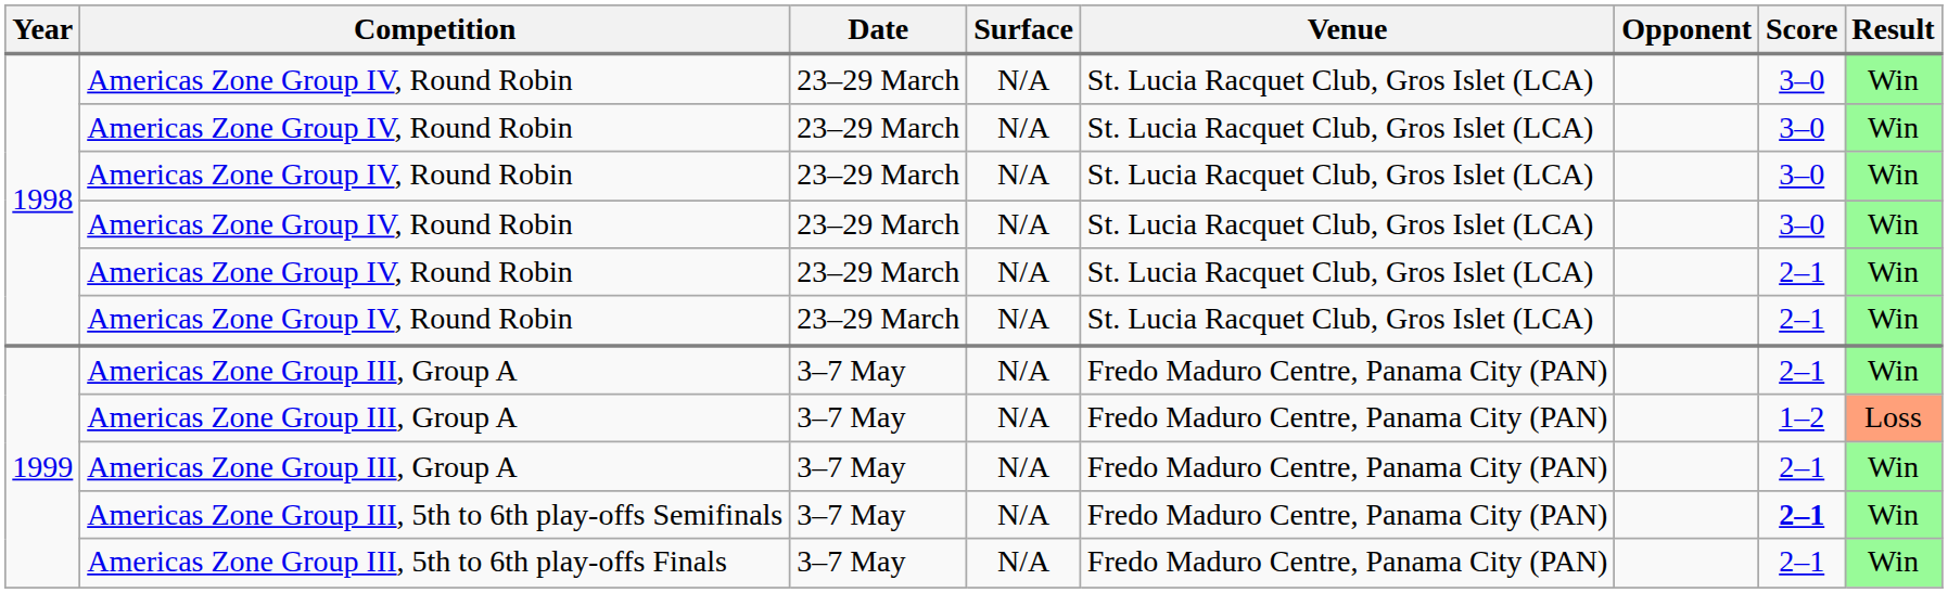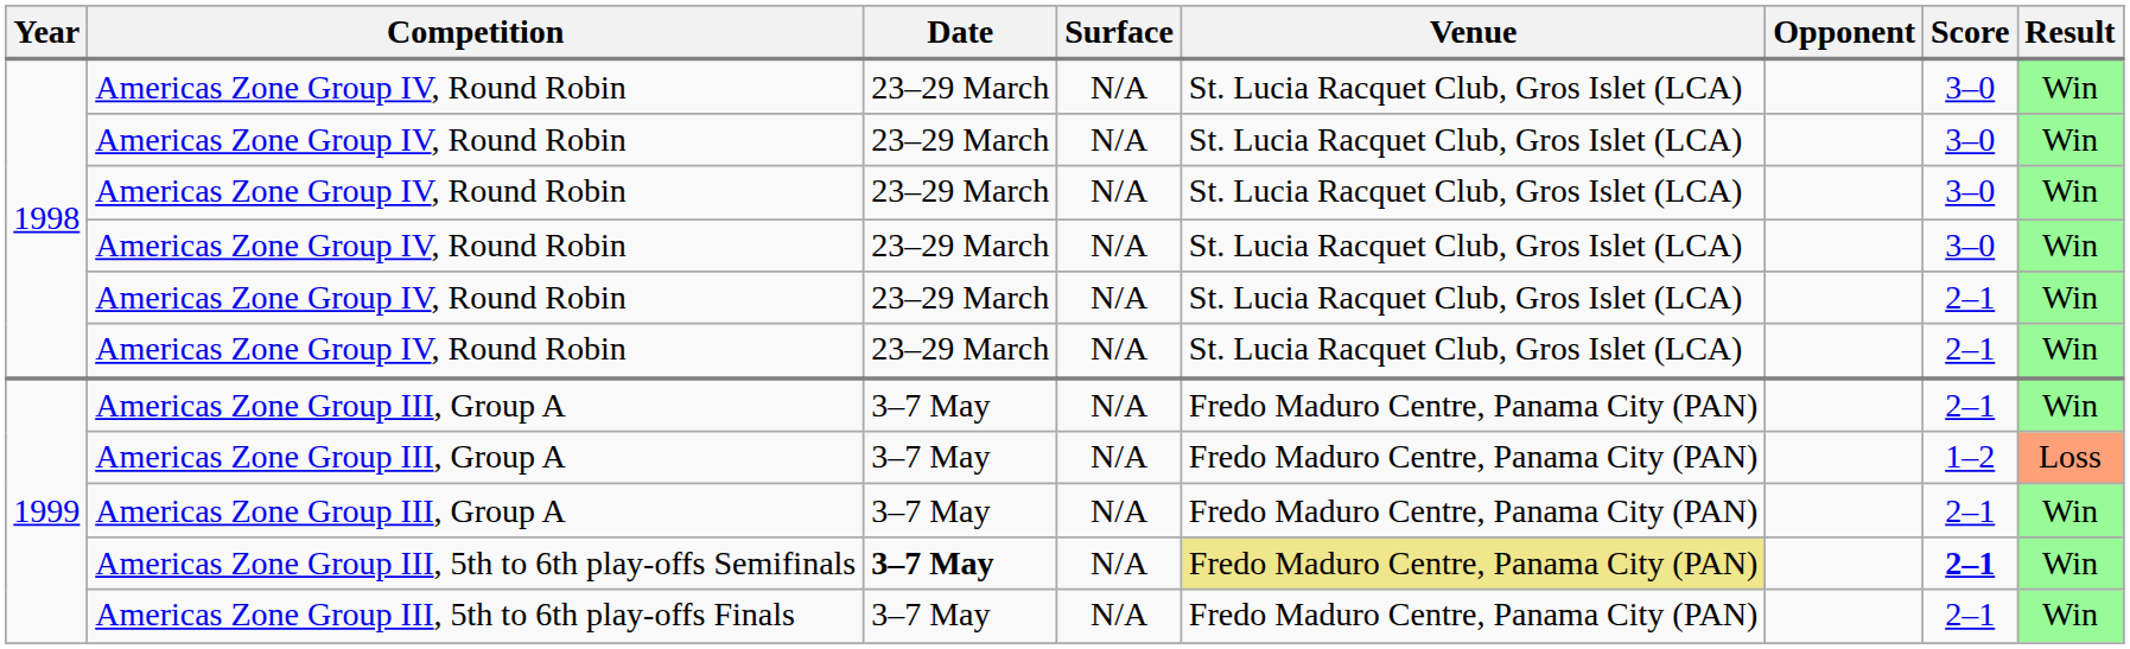Americas Zone Group III, 5th to 6th play-offs Semifinals | Date: normal -> bold
Americas Zone Group III, 5th to 6th play-offs Semifinals | Venue: no background -> khaki background
